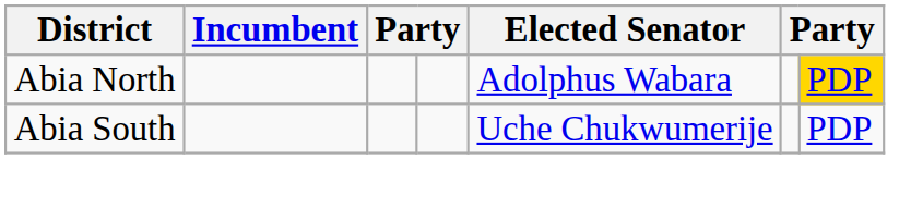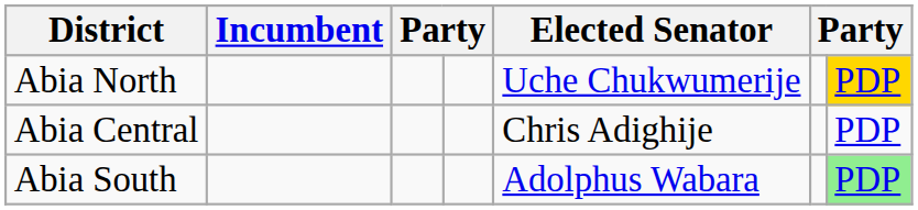Abia North | Elected Senator: Adolphus Wabara -> Uche Chukwumerije
+ row: Abia Central | Chris Adighije | PDP
Abia South | Elected Senator: Uche Chukwumerije -> Adolphus Wabara
Abia South | column 7: no background -> lightgreen background
